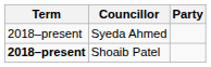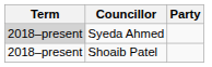Syeda Ahmed | Term: no background -> lightgrey background
Shoaib Patel | Term: bold -> normal
